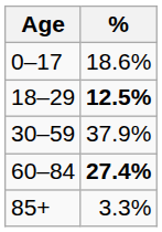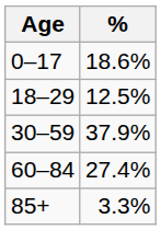18–29 | %: bold -> normal
60–84 | %: bold -> normal
